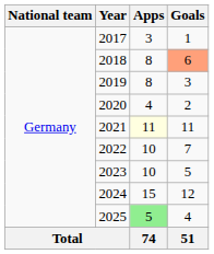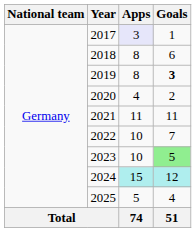2017 | Apps: no background -> lavender background
2018 | Goals: lightsalmon background -> no background
2019 | Goals: normal -> bold
2021 | Apps: lightyellow background -> no background
2023 | Goals: no background -> lightgreen background
2024 | Apps: no background -> paleturquoise background
2024 | Goals: no background -> paleturquoise background
2025 | Apps: lightgreen background -> no background
